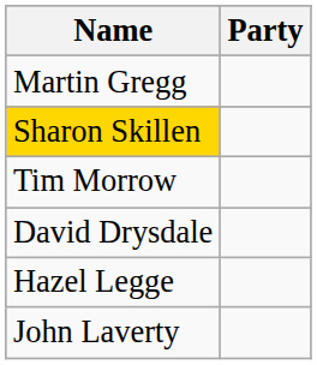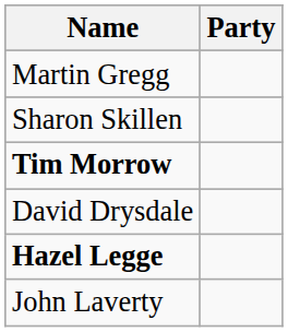Sharon Skillen | Name: gold background -> no background
Tim Morrow | Name: normal -> bold
Hazel Legge | Name: normal -> bold
